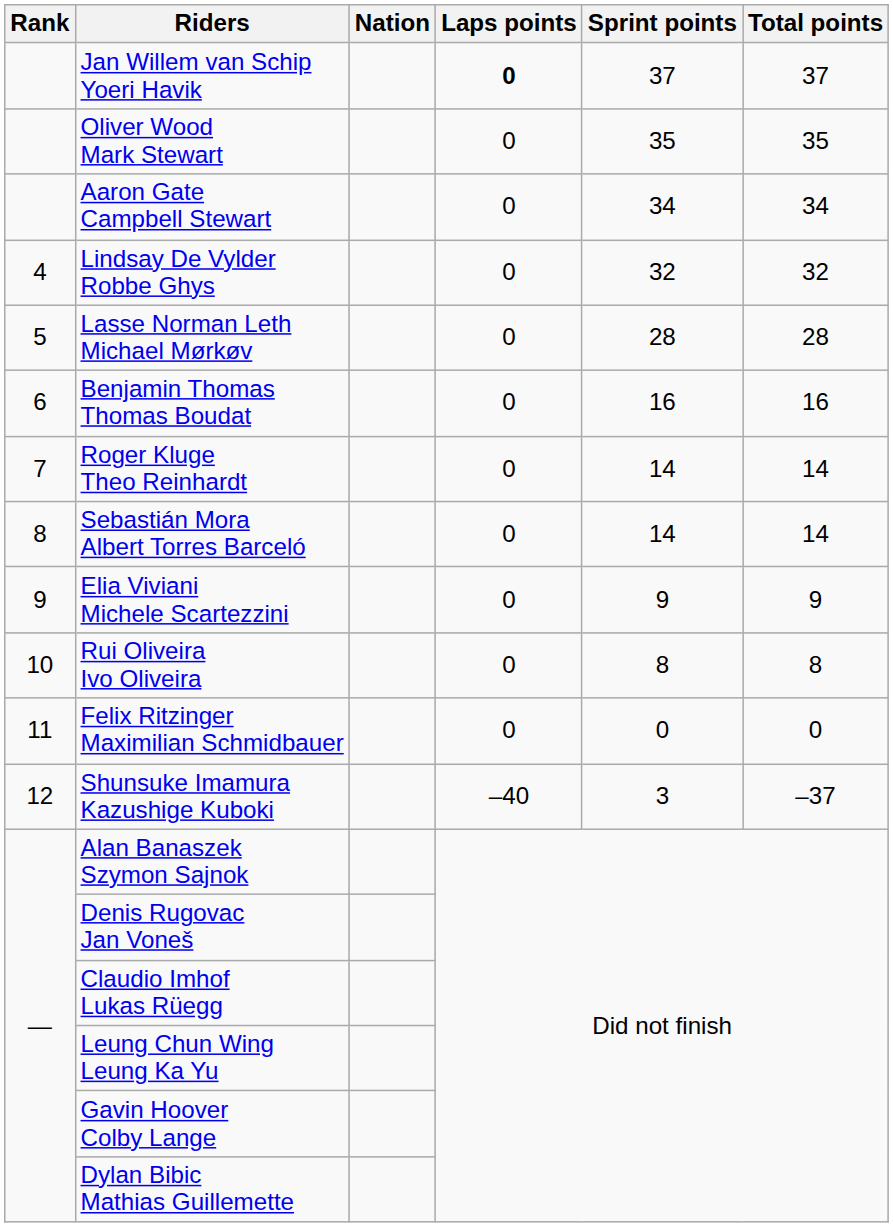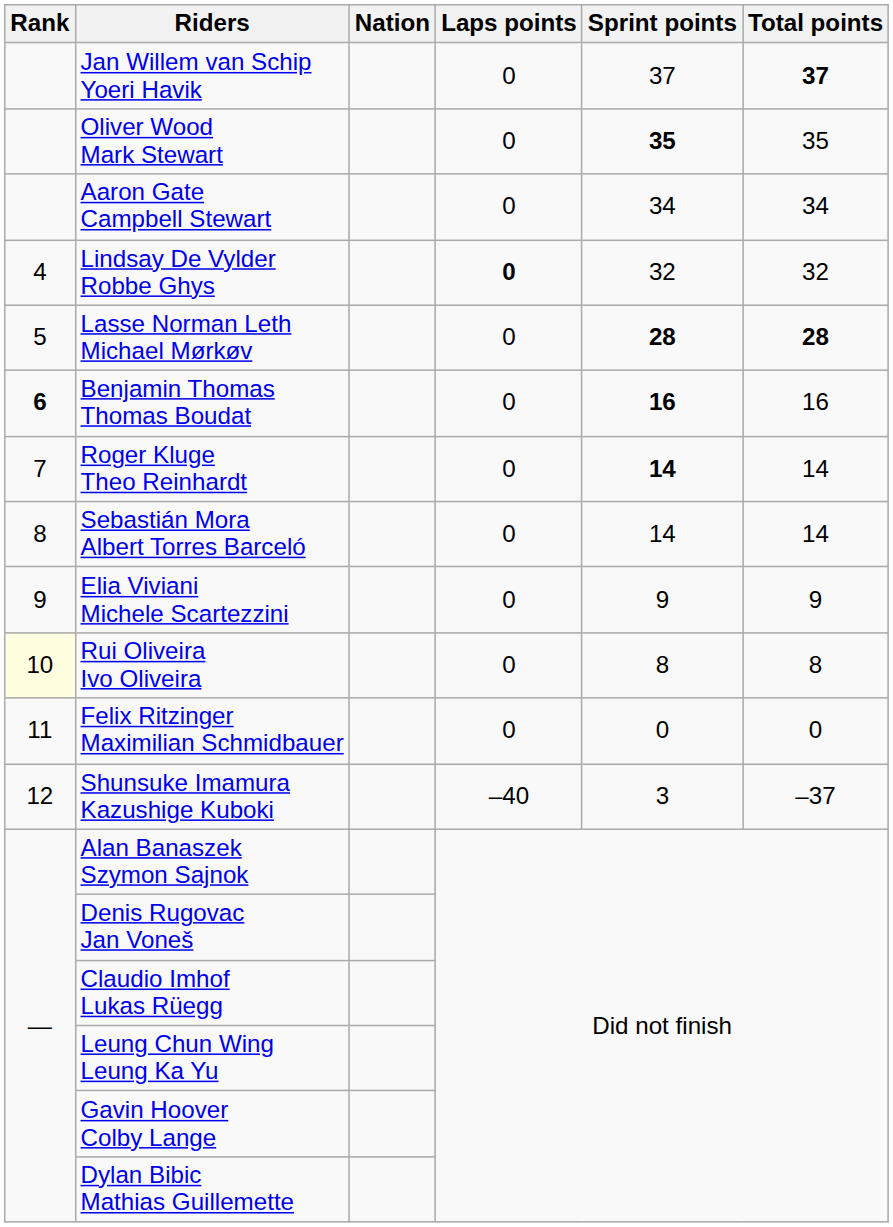Jan Willem van Schip Yoeri Havik | Laps points: bold -> normal
Jan Willem van Schip Yoeri Havik | Total points: normal -> bold
Oliver Wood Mark Stewart | Sprint points: normal -> bold
Lindsay De Vylder Robbe Ghys | Laps points: normal -> bold
Lasse Norman Leth Michael Mørkøv | Sprint points: normal -> bold
Lasse Norman Leth Michael Mørkøv | Total points: normal -> bold
Benjamin Thomas Thomas Boudat | Rank: normal -> bold
Benjamin Thomas Thomas Boudat | Sprint points: normal -> bold
Roger Kluge Theo Reinhardt | Sprint points: normal -> bold
Rui Oliveira Ivo Oliveira | Rank: no background -> lightyellow background
